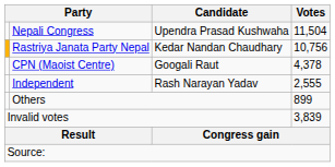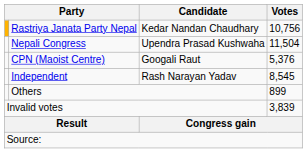rows swapped: Nepali Congress <-> Rastriya Janata Party Nepal
CPN (Maoist Centre) | Votes: 4,378 -> 5,376
Independent | Votes: 2,555 -> 8,545
